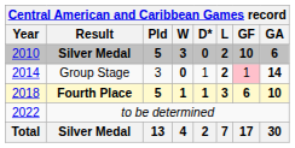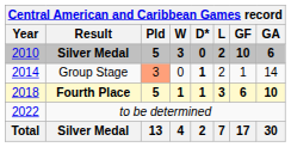Group Stage | Central American and Caribbean Games record / Pld: no background -> lightsalmon background
Group Stage | Central American and Caribbean Games record / W: bold -> normal
Group Stage | Central American and Caribbean Games record / D*: normal -> bold
Group Stage | Central American and Caribbean Games record / L: bold -> normal
Group Stage | Central American and Caribbean Games record / GF: pink background -> no background
Group Stage | Central American and Caribbean Games record / GA: bold -> normal
